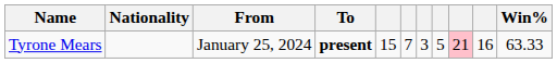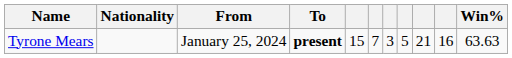Tyrone Mears | column 9: pink background -> no background
Tyrone Mears | Win%: 63.33 -> 63.63
